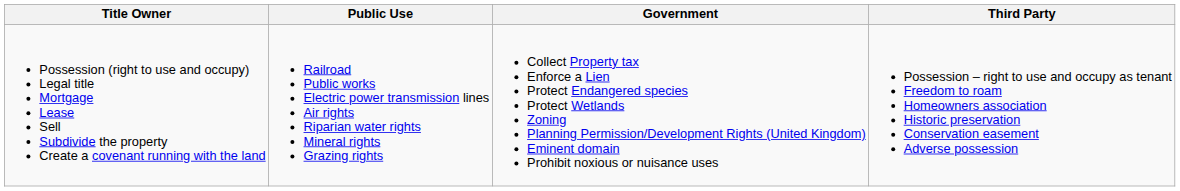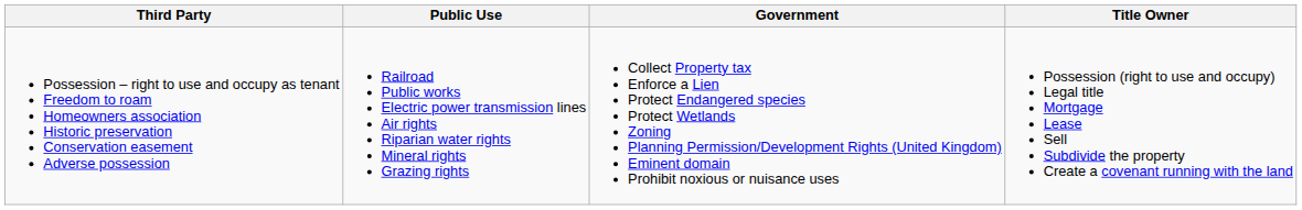columns swapped: Title Owner <-> Third Party
